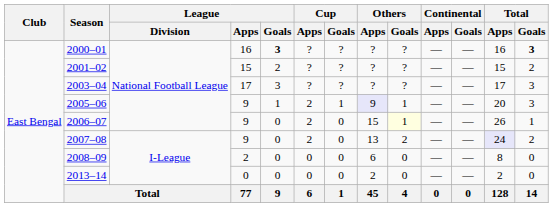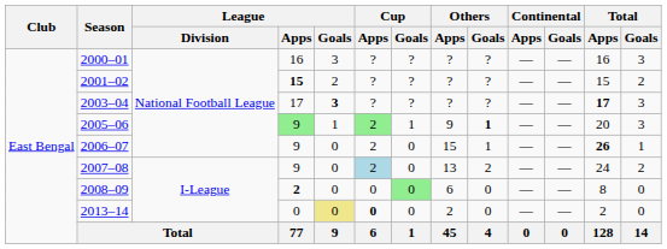2000–01 | League / Goals: bold -> normal
2000–01 | Total / Goals: bold -> normal
2001–02 | League / Apps: normal -> bold
2003–04 | League / Goals: normal -> bold
2003–04 | Total / Apps: normal -> bold
2005–06 | League / Apps: no background -> lightgreen background
2005–06 | Cup / Apps: no background -> lightgreen background
2005–06 | Others / Apps: lavender background -> no background
2005–06 | Others / Goals: normal -> bold
2006–07 | Others / Goals: lightyellow background -> no background
2006–07 | Total / Apps: normal -> bold
2007–08 | Cup / Apps: no background -> lightblue background
2007–08 | Total / Apps: lavender background -> no background
2008–09 | League / Apps: normal -> bold
2008–09 | Cup / Goals: no background -> lightgreen background
2013–14 | League / Goals: no background -> khaki background
2013–14 | Cup / Apps: normal -> bold
